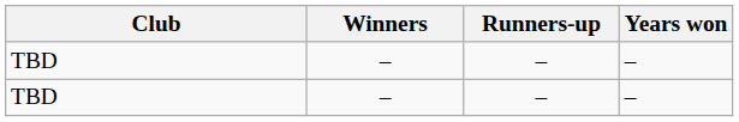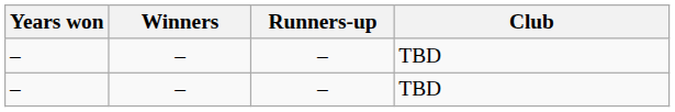columns swapped: Club <-> Years won
